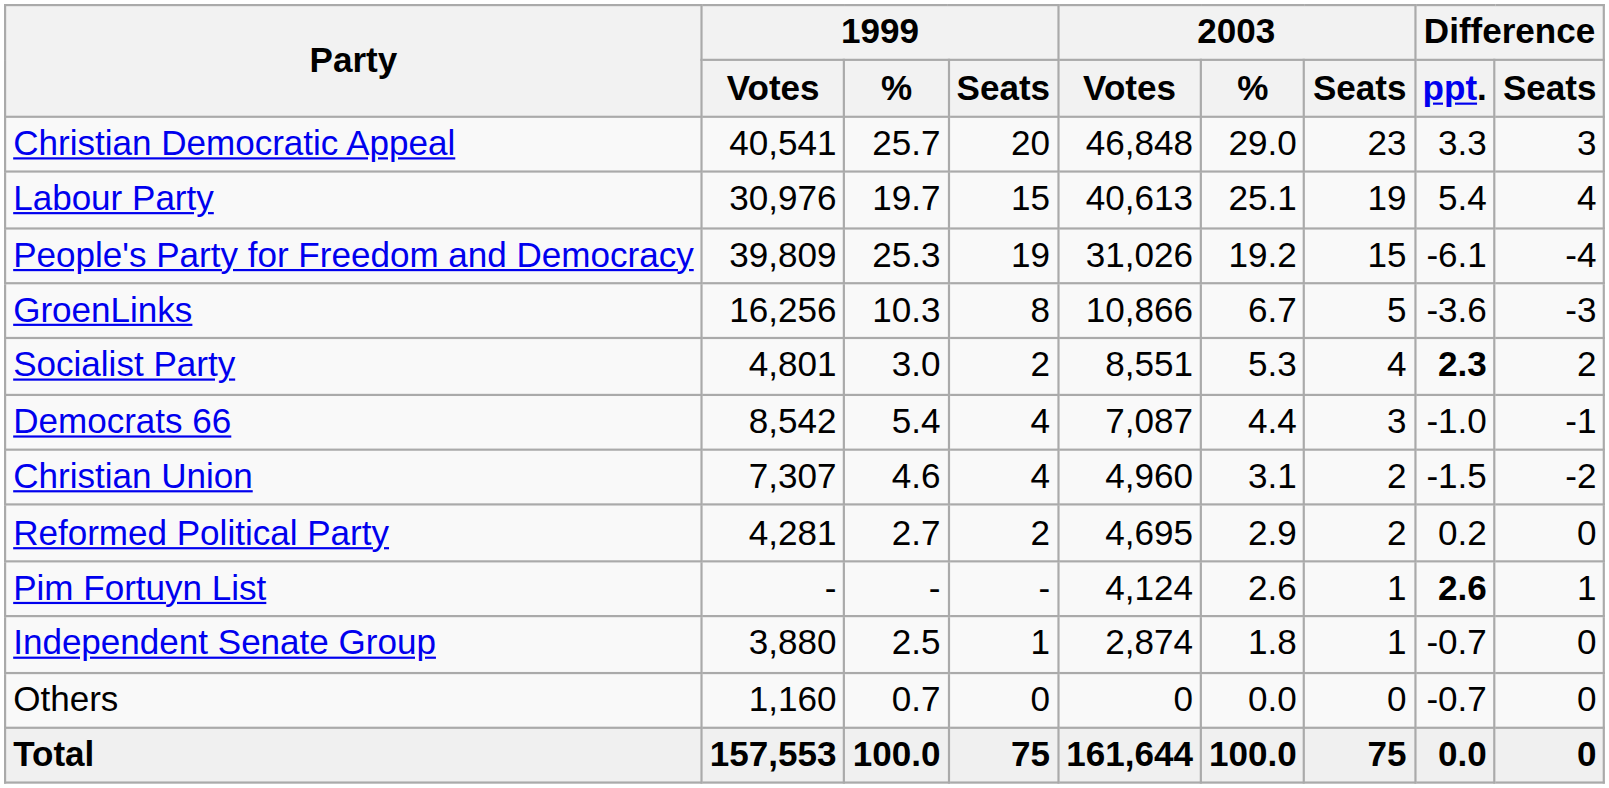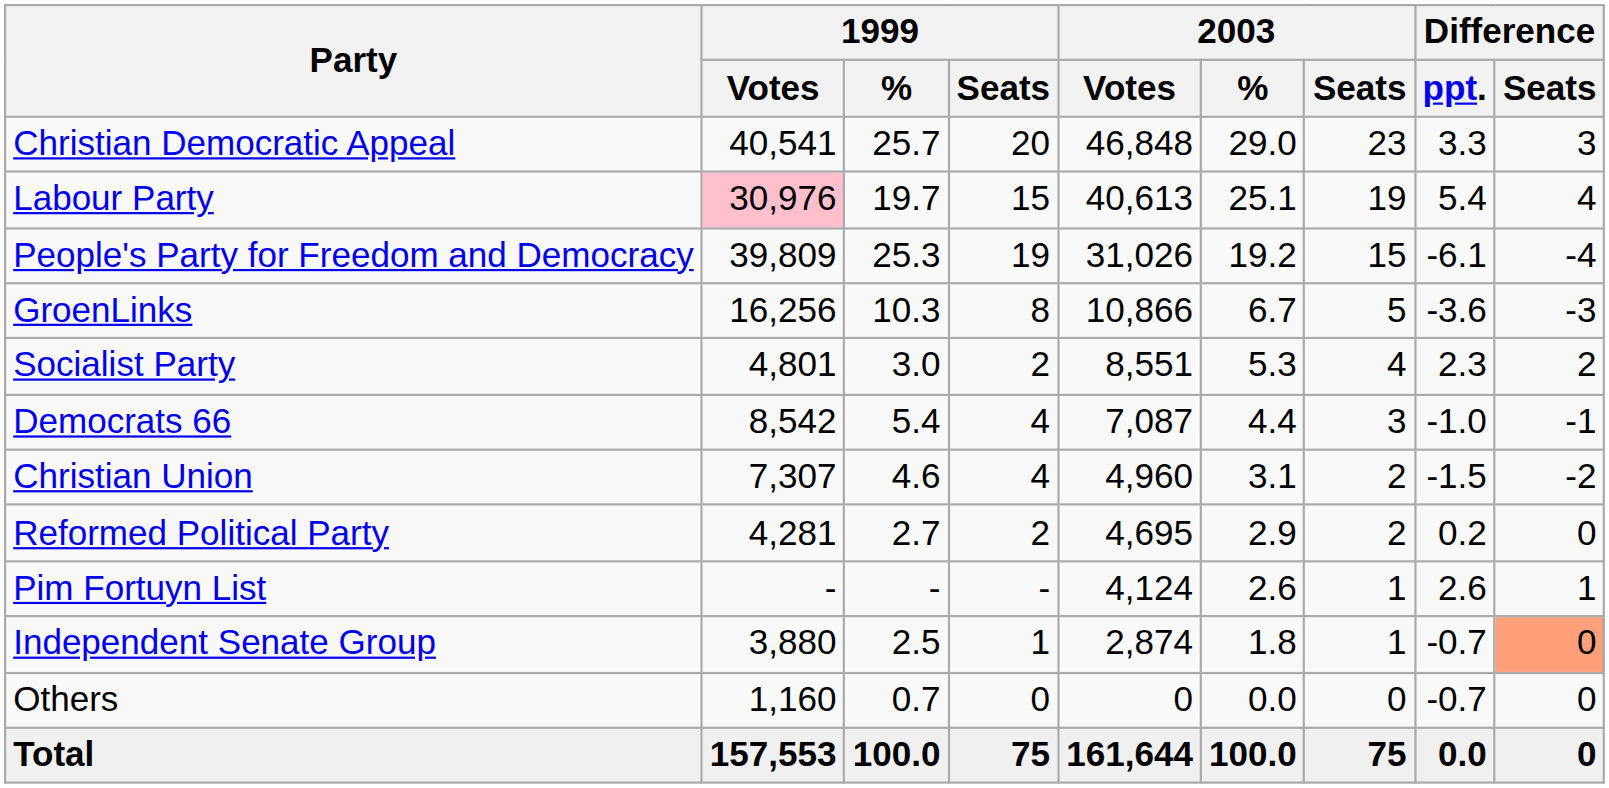Labour Party | 1999 / Votes: no background -> pink background
Socialist Party | Difference / ppt.: bold -> normal
Pim Fortuyn List | Difference / ppt.: bold -> normal
Independent Senate Group | Difference / Seats: no background -> lightsalmon background
